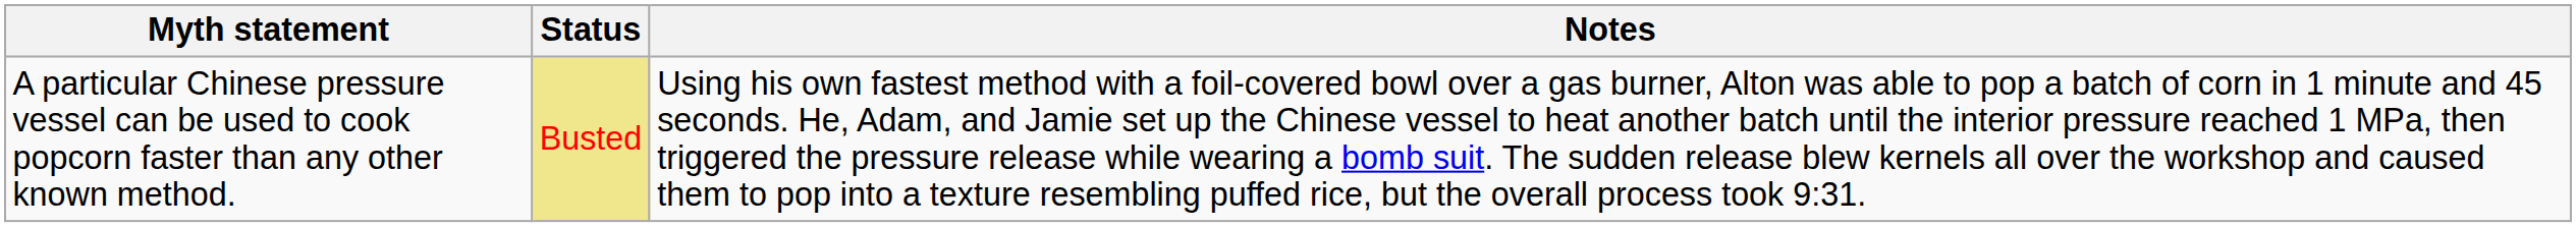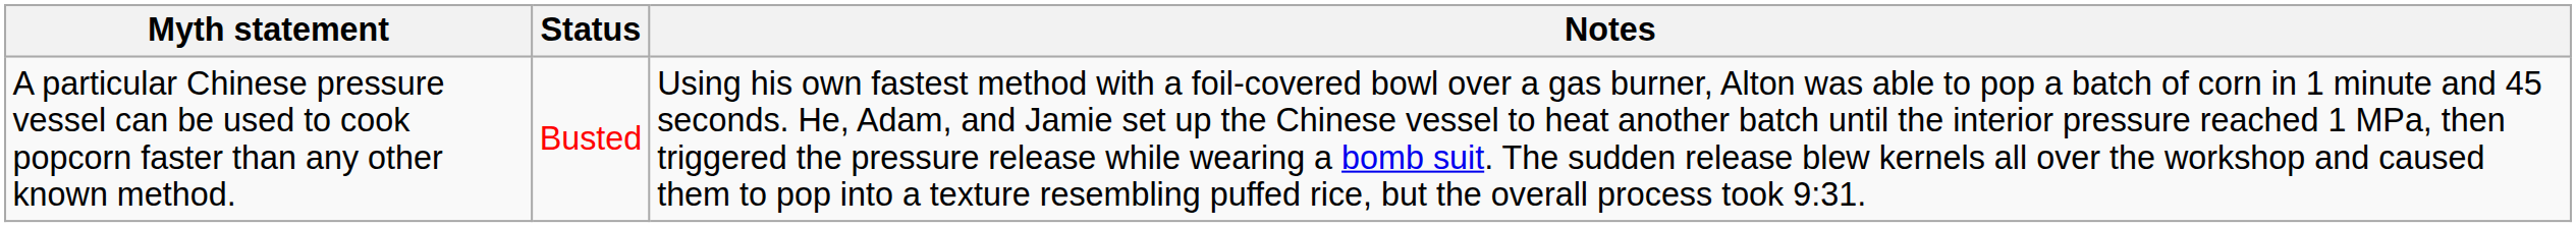row 2 | Status: khaki background -> no background
